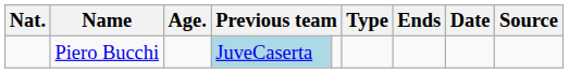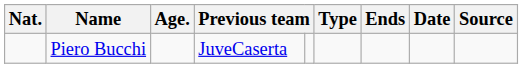Piero Bucchi | column 4: lightblue background -> no background
